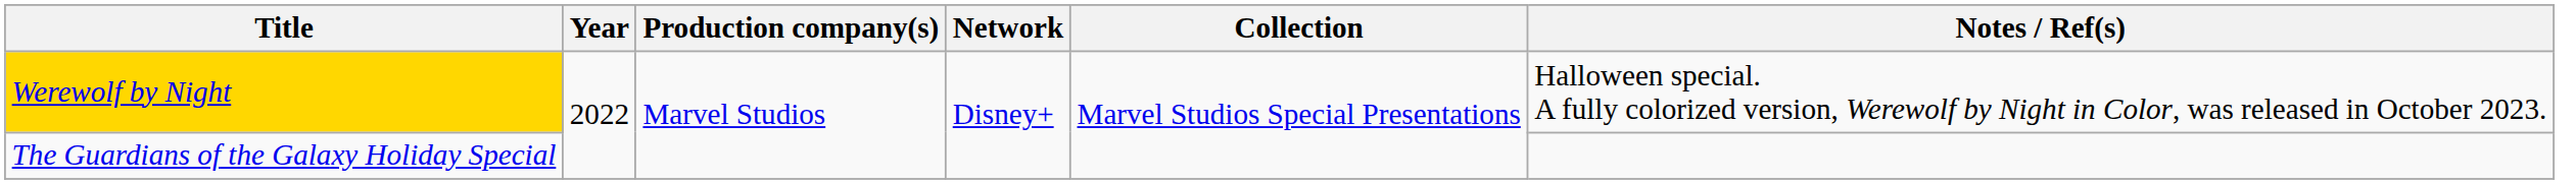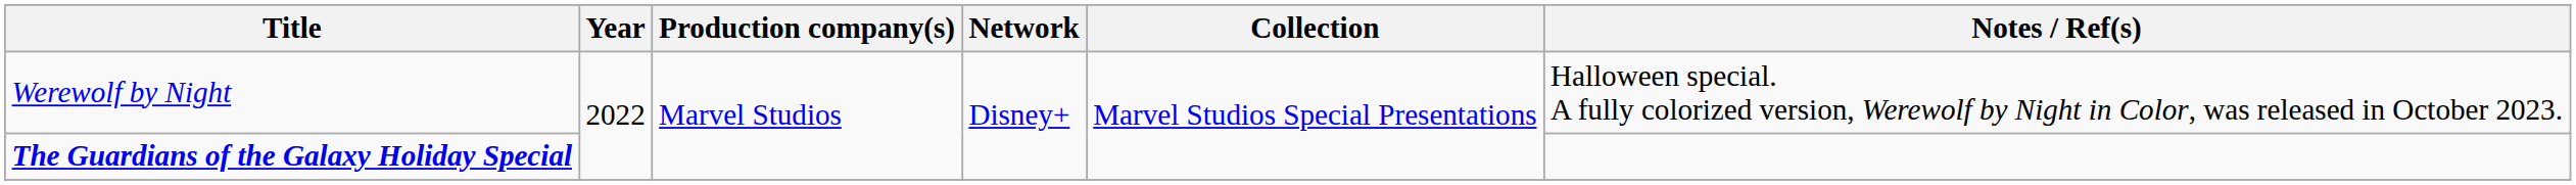Werewolf by Night | Title: gold background -> no background
The Guardians of the Galaxy Holiday Special | Title: normal -> bold
